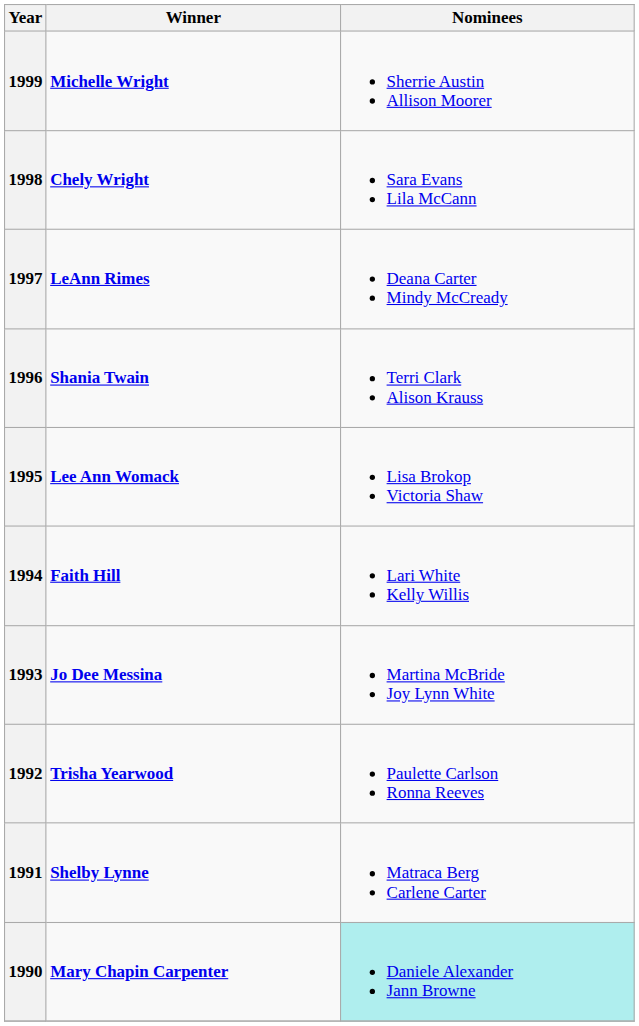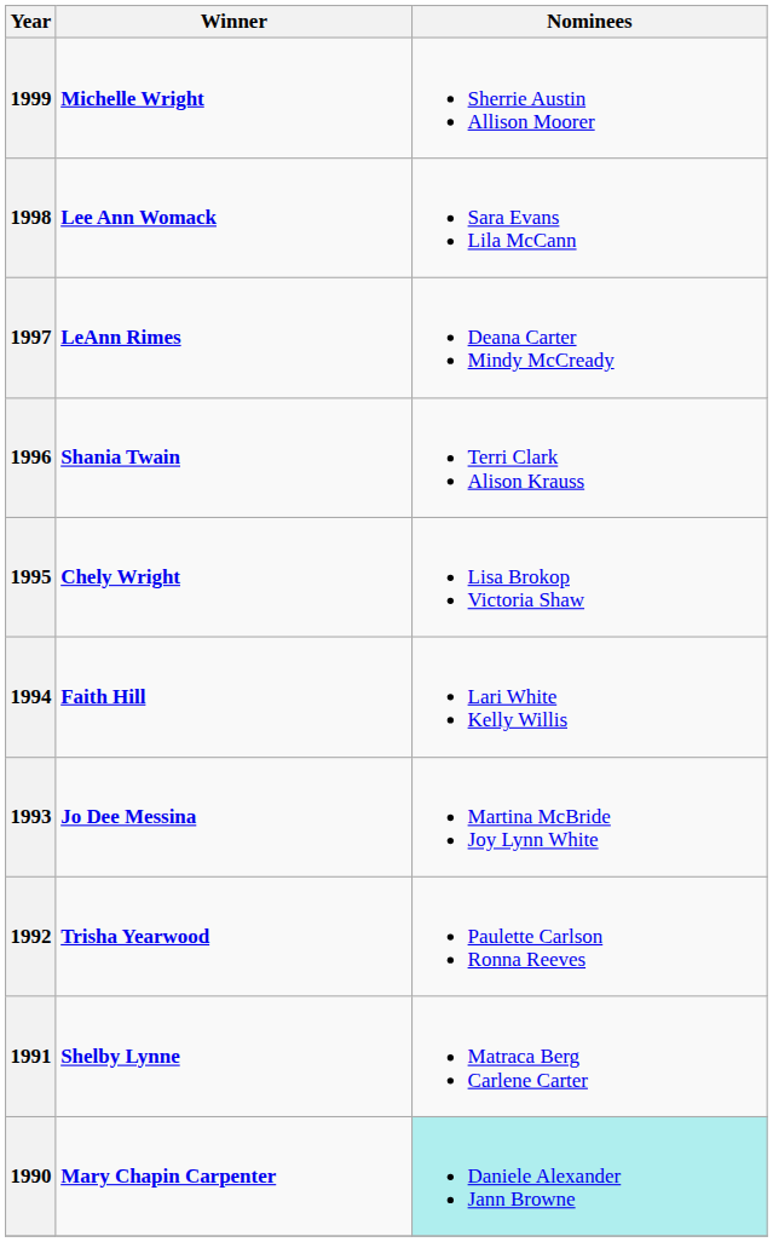1998 | Winner: Chely Wright -> Lee Ann Womack
1995 | Winner: Lee Ann Womack -> Chely Wright
